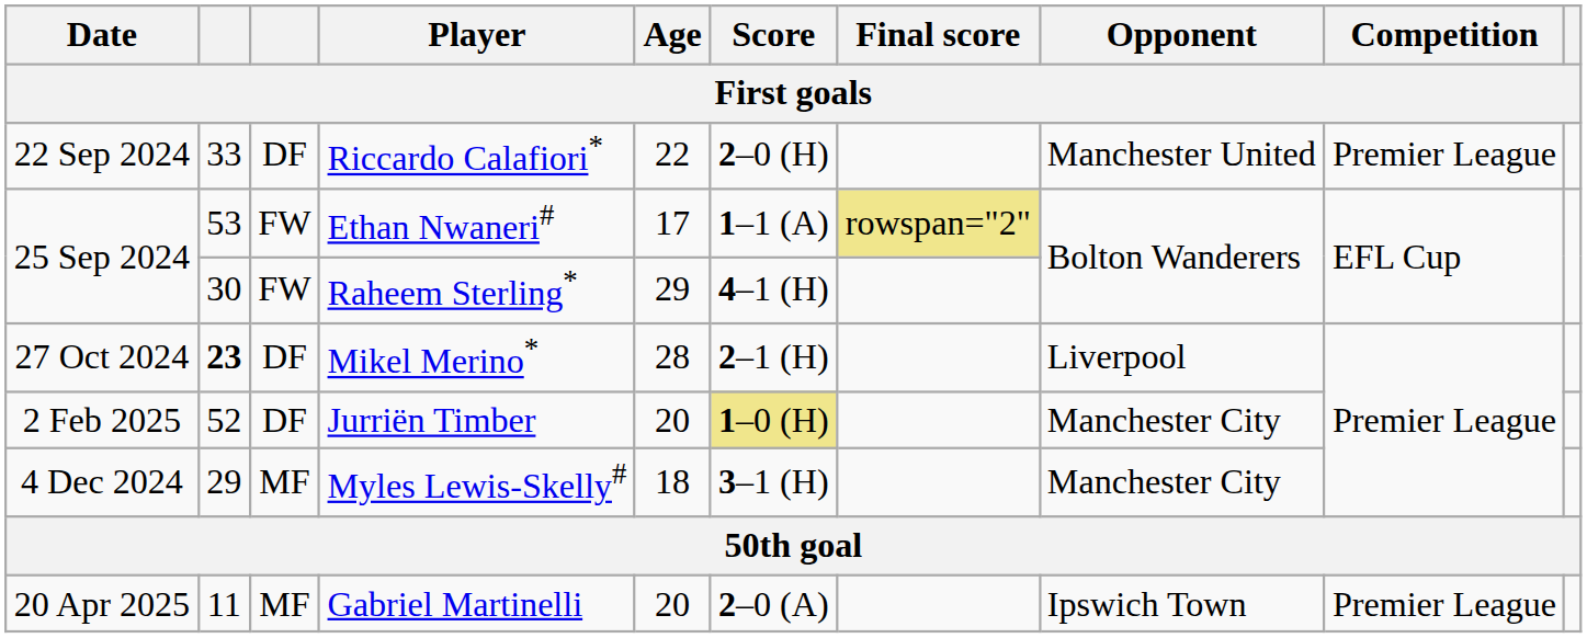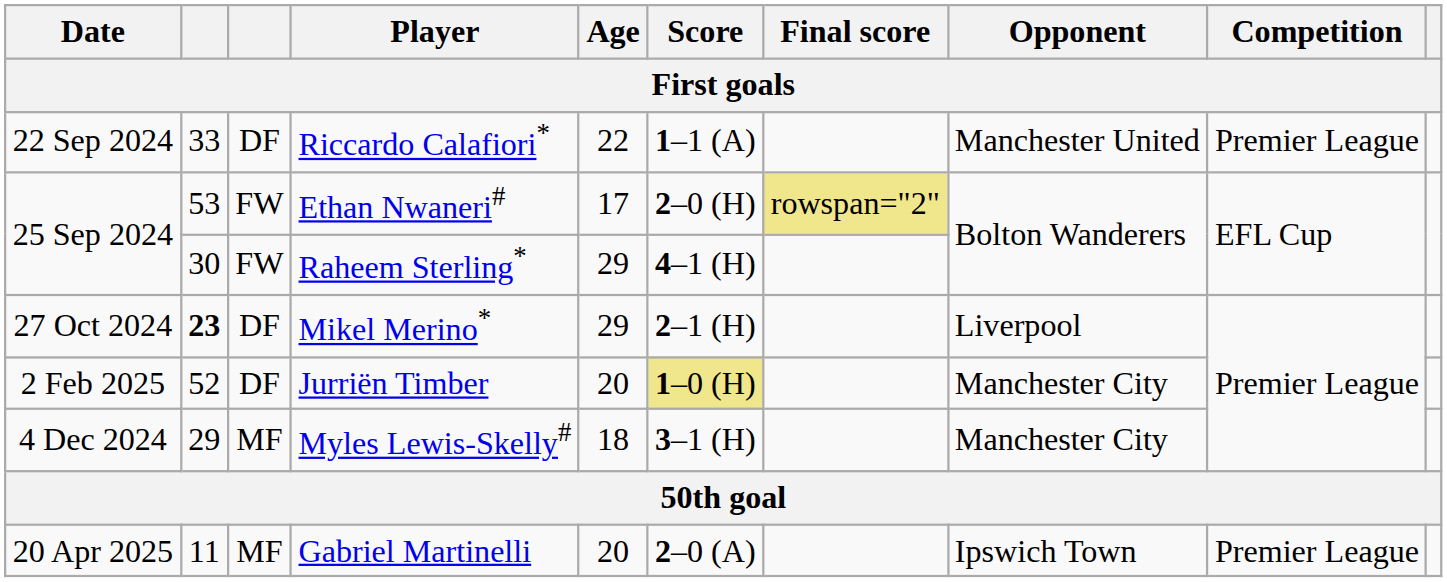Riccardo Calafiori* | Score: 2–0 (H) -> 1–1 (A)
Ethan Nwaneri# | Score: 1–1 (A) -> 2–0 (H)
Mikel Merino* | Age: 28 -> 29
